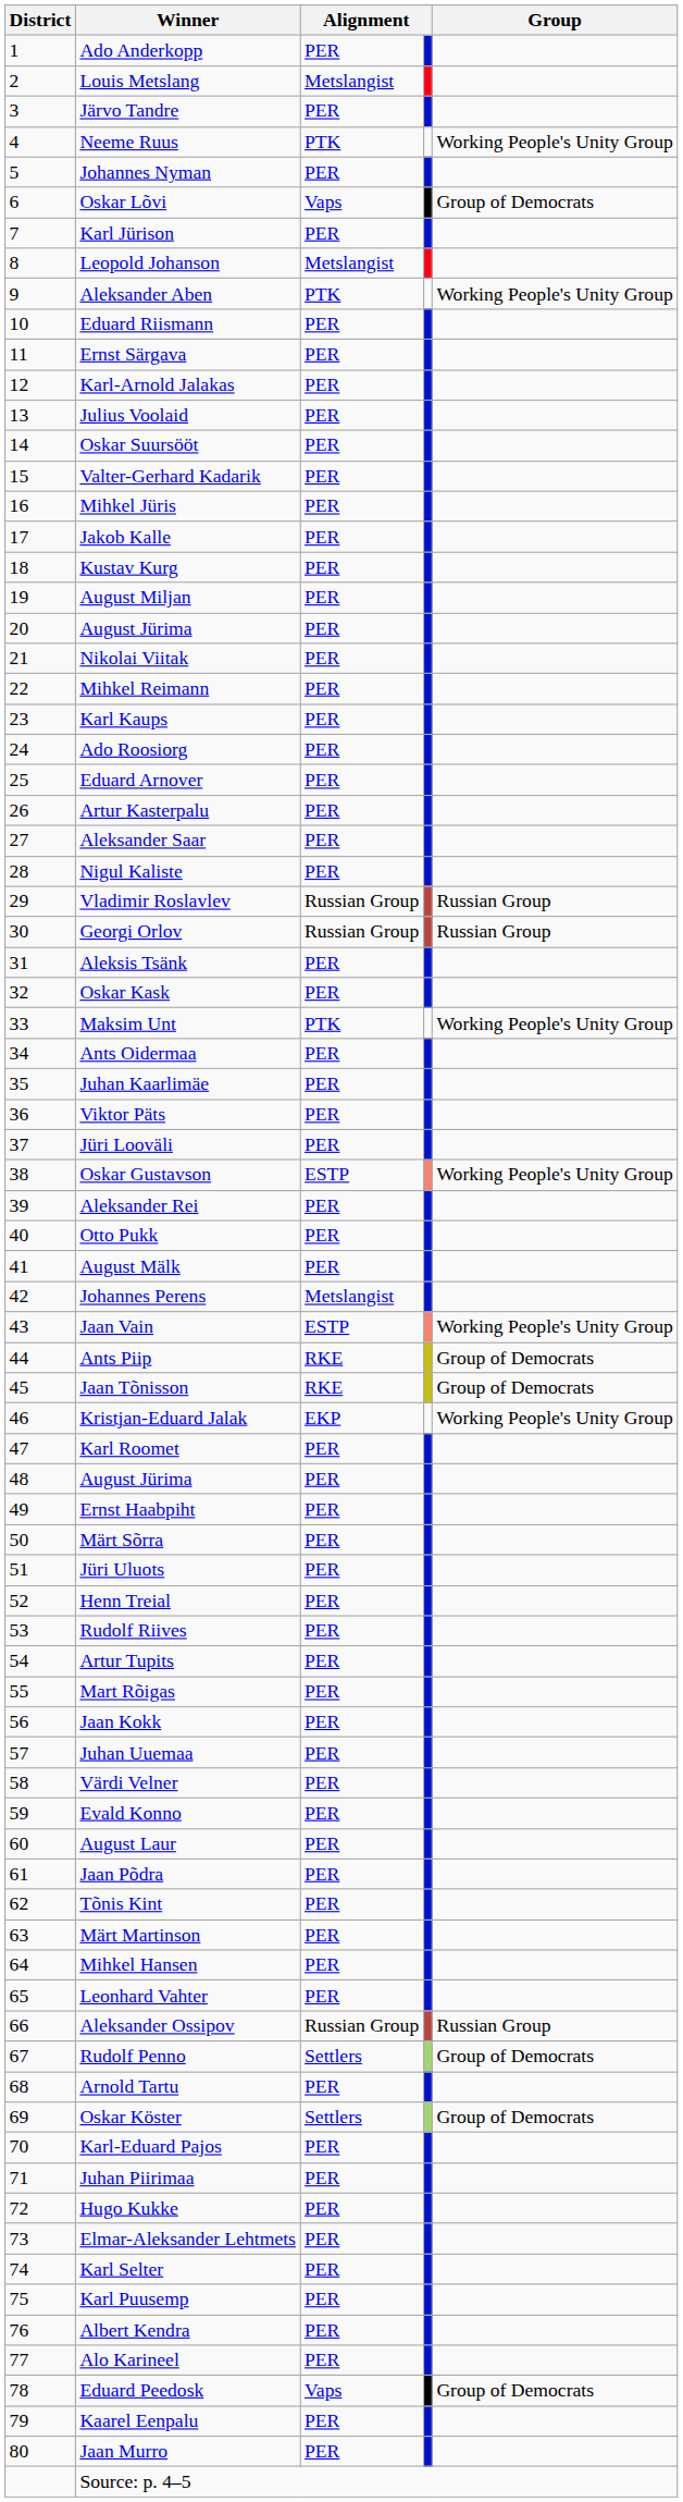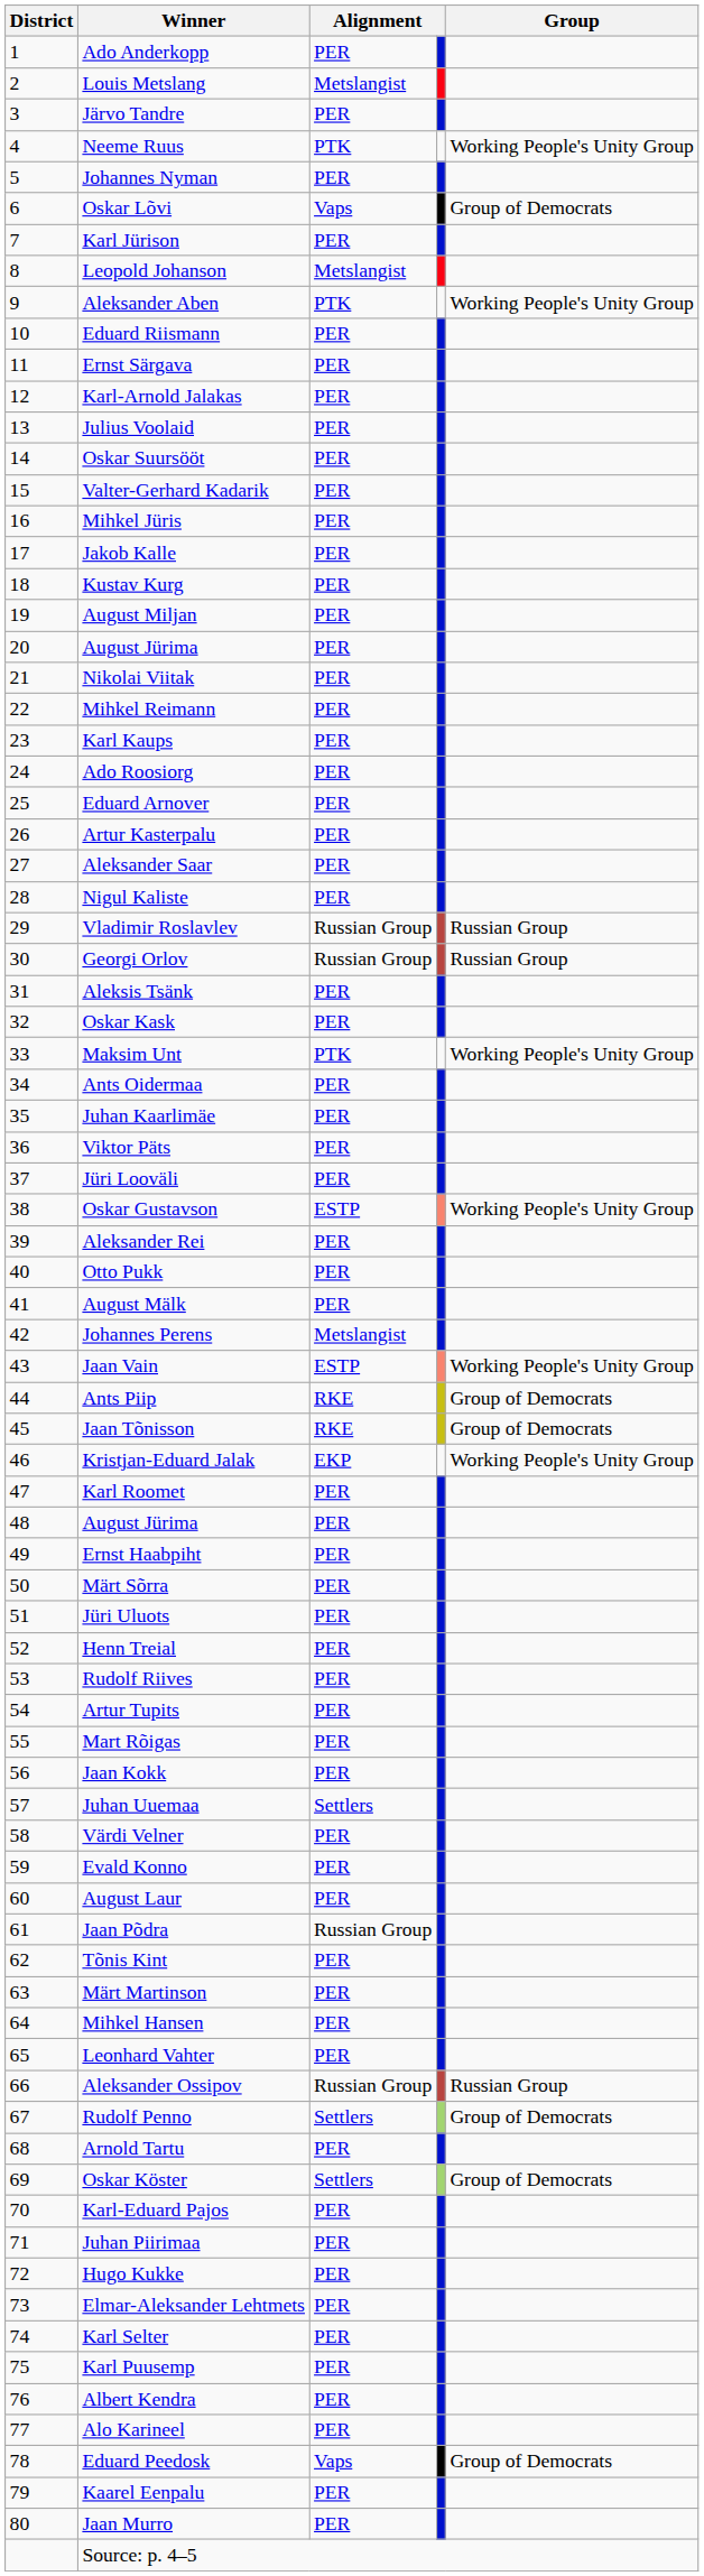Juhan Uuemaa | column 3: PER -> Settlers
Jaan Põdra | column 3: PER -> Russian Group
